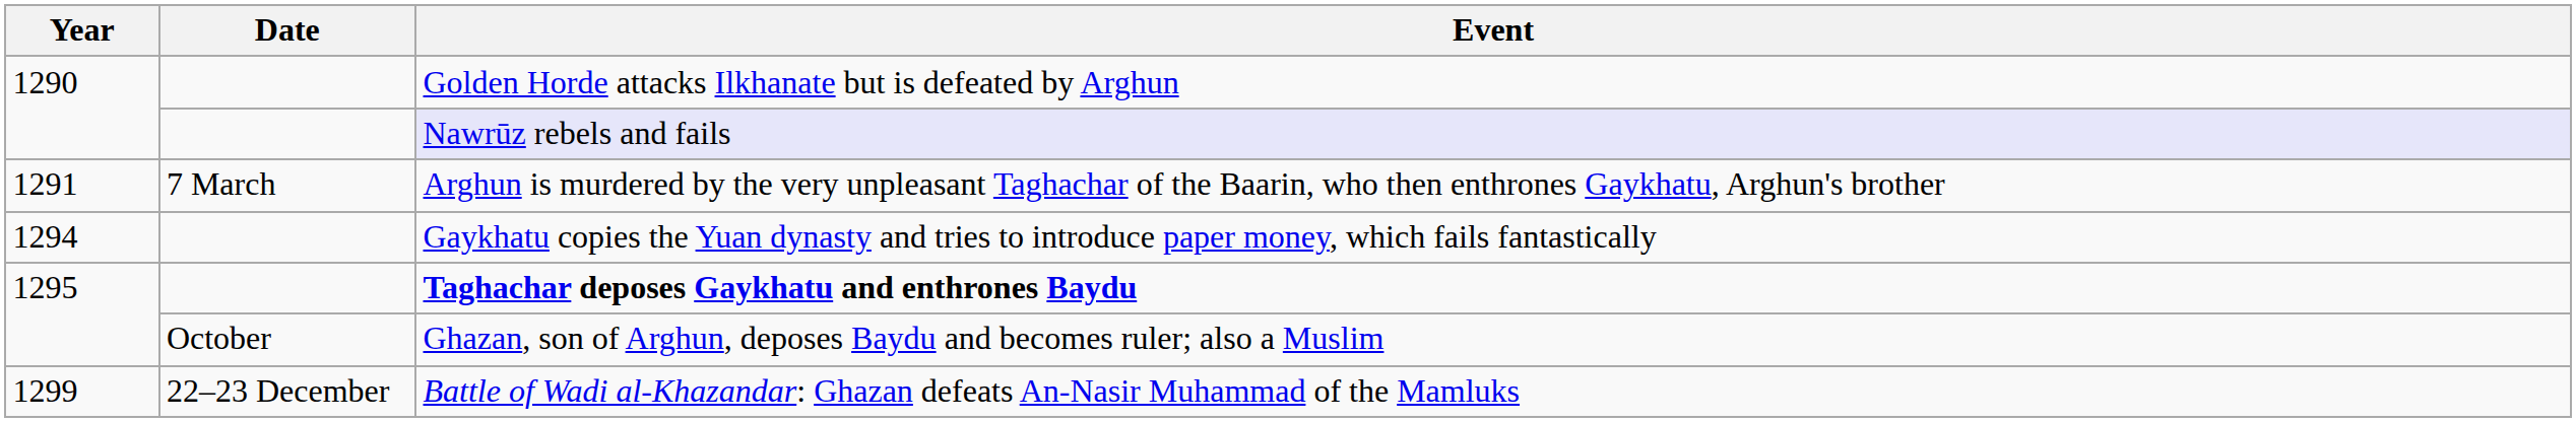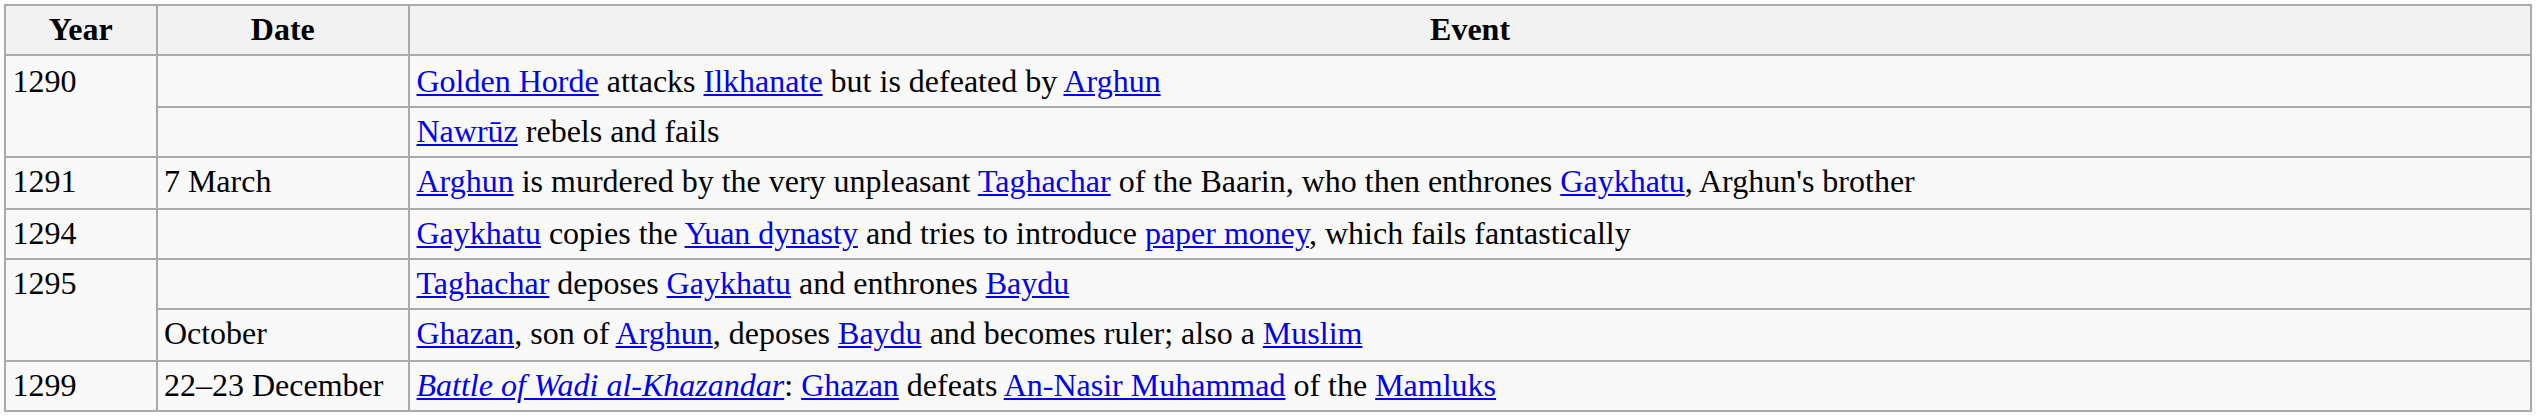Nawrūz rebels and fails | Event: lavender background -> no background
Taghachar deposes Gaykhatu and enthrones Baydu | Event: bold -> normal
